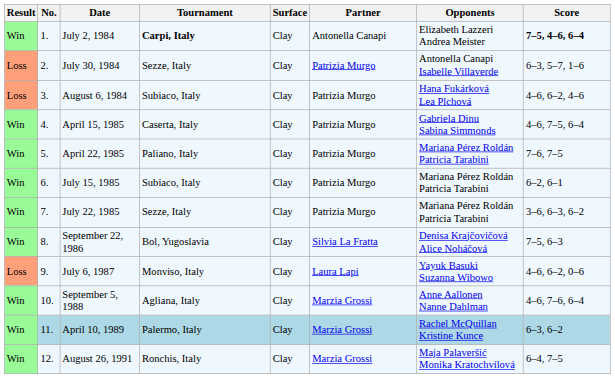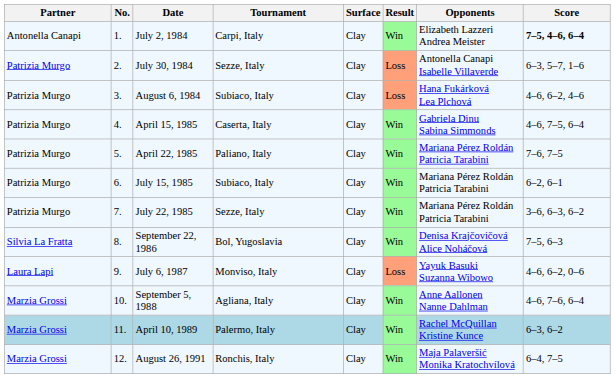columns swapped: Result <-> Partner
July 2, 1984 | Tournament: bold -> normal
